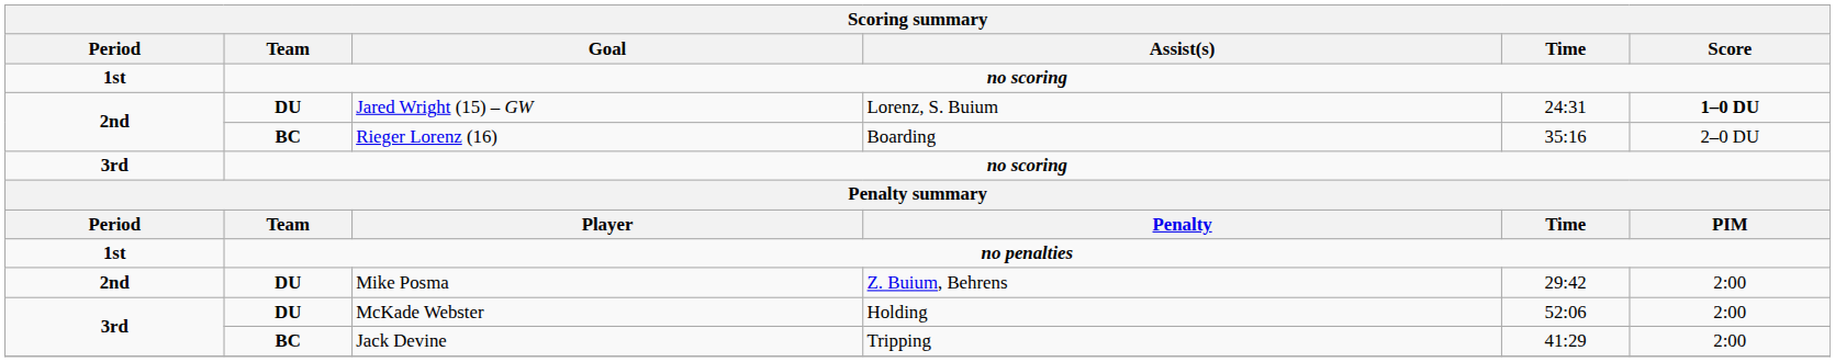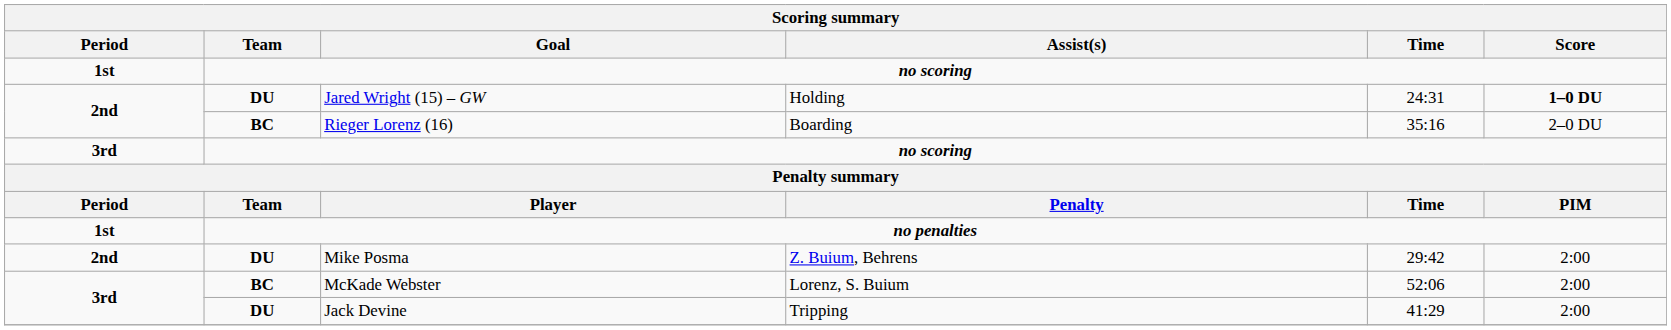Jared Wright (15) – GW | Assist(s): Lorenz, S. Buium -> Holding
McKade Webster | Team: DU -> BC
McKade Webster | Assist(s): Holding -> Lorenz, S. Buium
Jack Devine | Team: BC -> DU
